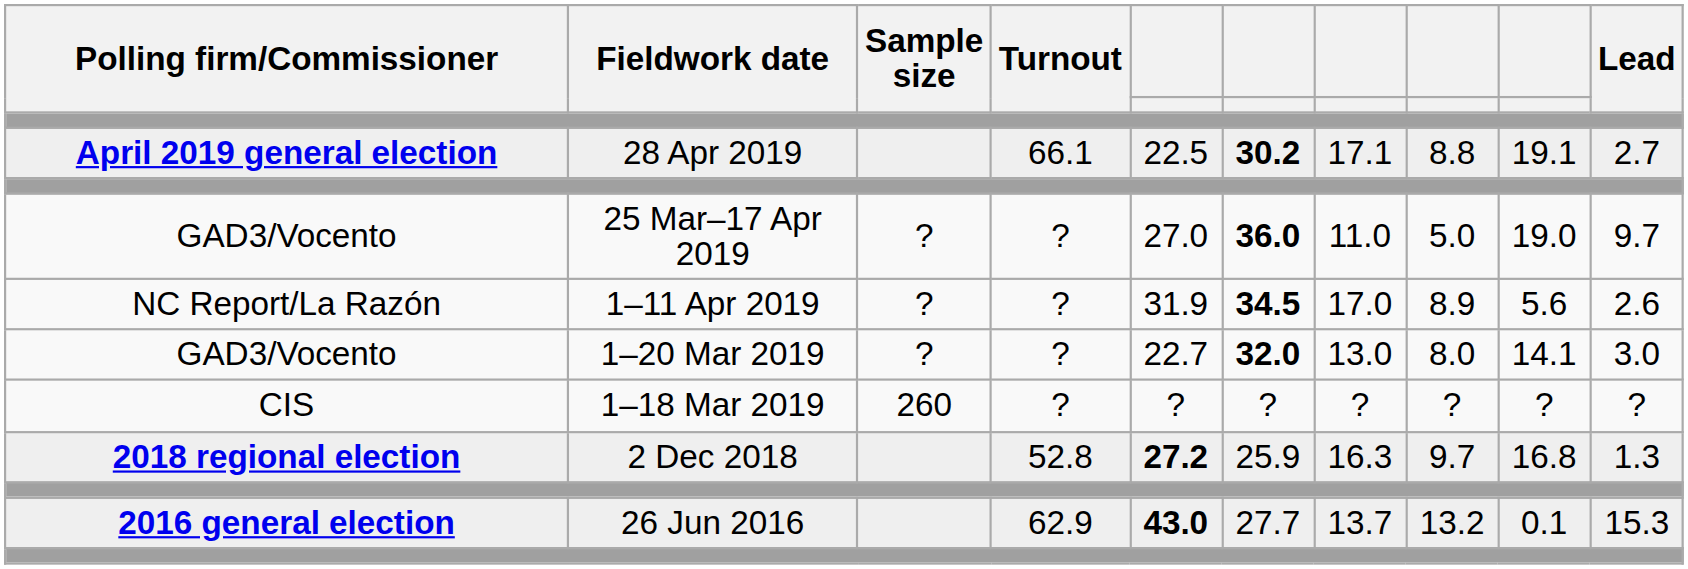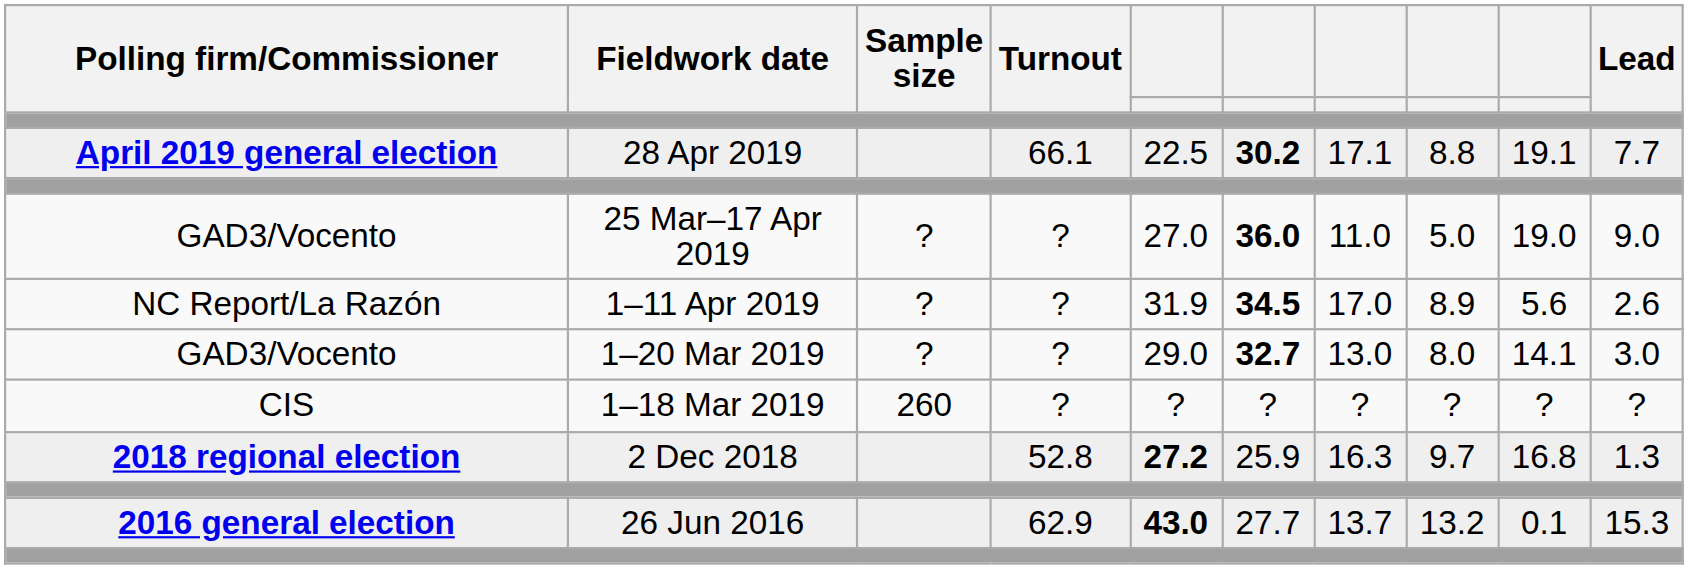28 Apr 2019 | Lead: 2.7 -> 7.7
25 Mar–17 Apr 2019 | Lead: 9.7 -> 9.0
1–20 Mar 2019 | column 5: 22.7 -> 29.0
1–20 Mar 2019 | column 6: 32.0 -> 32.7
